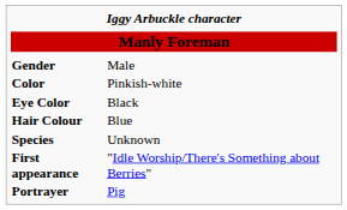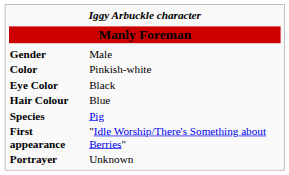row 7 | column 2: Unknown -> Pig
row 9 | column 2: Pig -> Unknown
